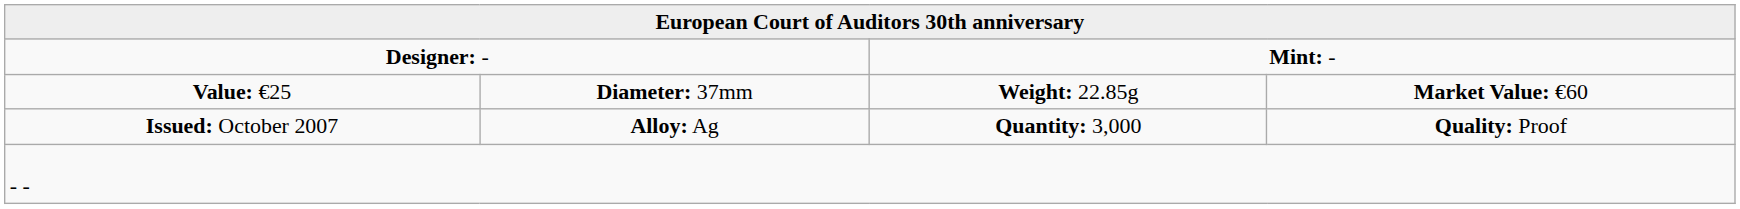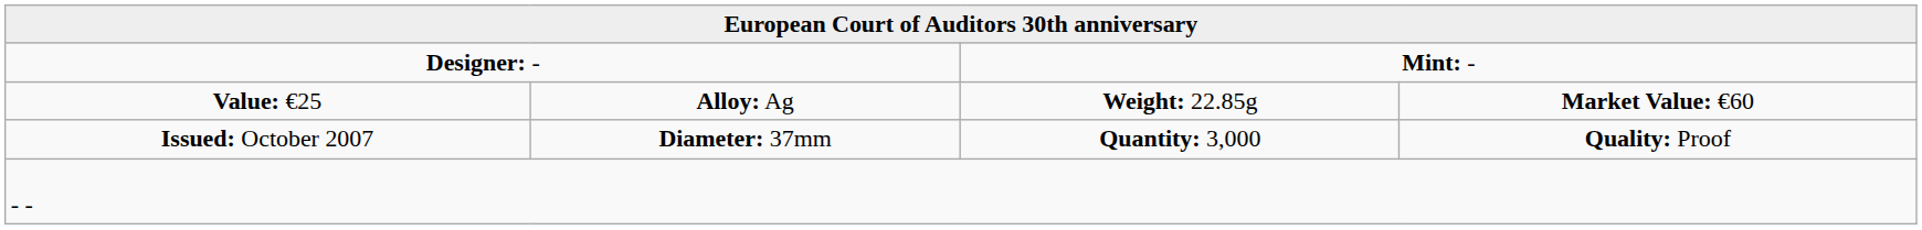Value: €25 | column 2: Diameter: 37mm -> Alloy: Ag
Issued: October 2007 | column 2: Alloy: Ag -> Diameter: 37mm
